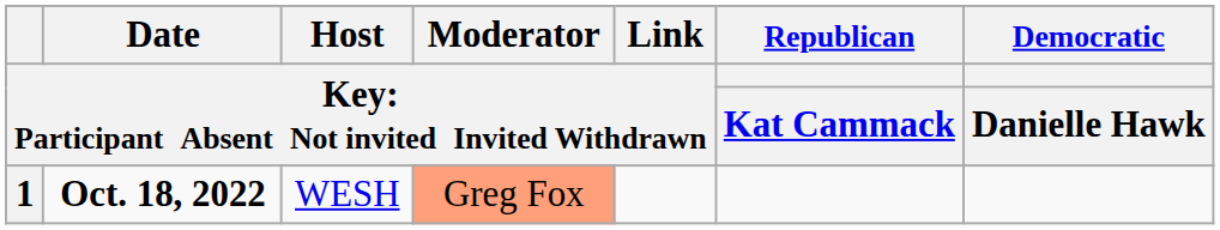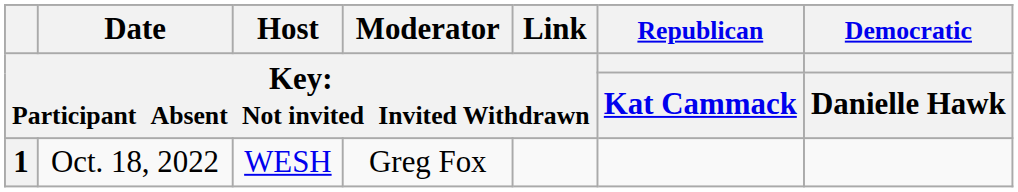1 | column 2: bold -> normal
1 | column 4: lightsalmon background -> no background
